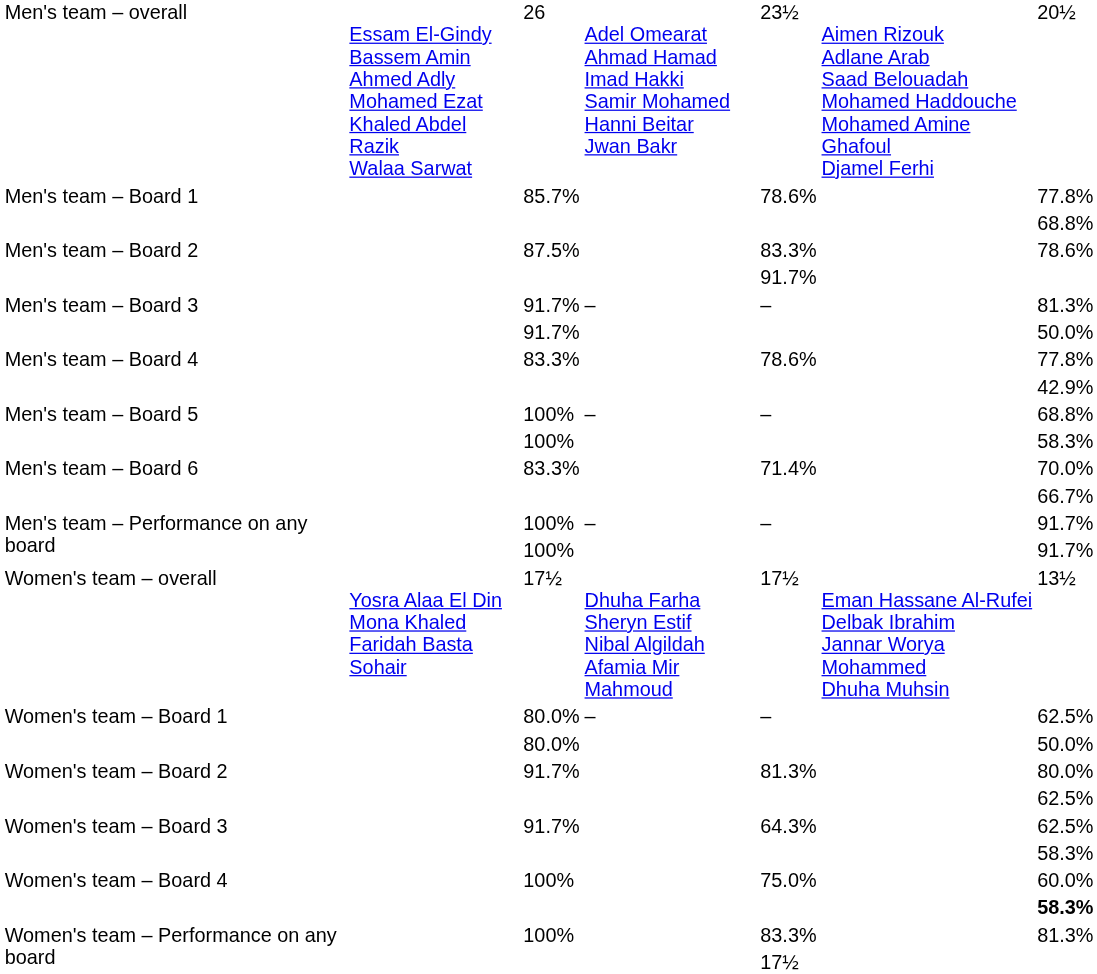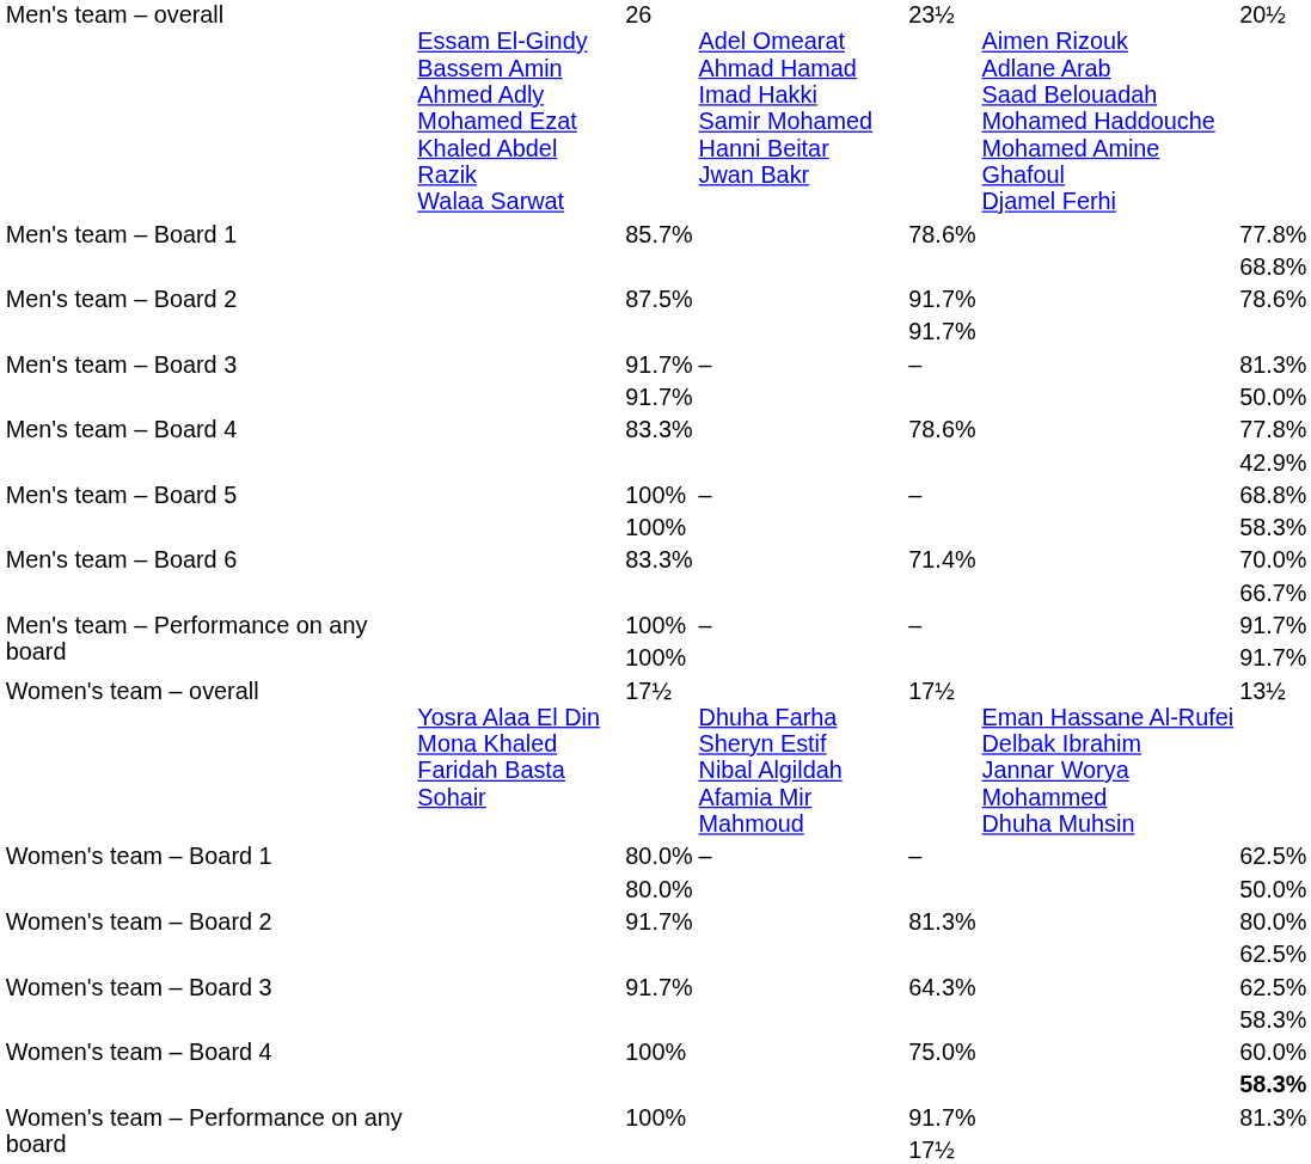row 4 | column 5: 83.3% -> 91.7%
row 25 | column 5: 83.3% -> 91.7%
